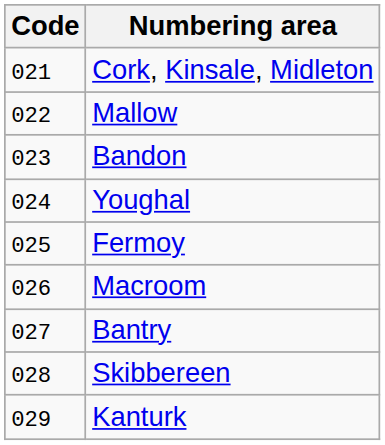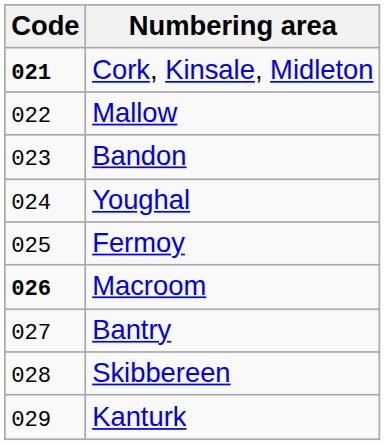Cork, Kinsale, Midleton | Code: normal -> bold
Macroom | Code: normal -> bold
